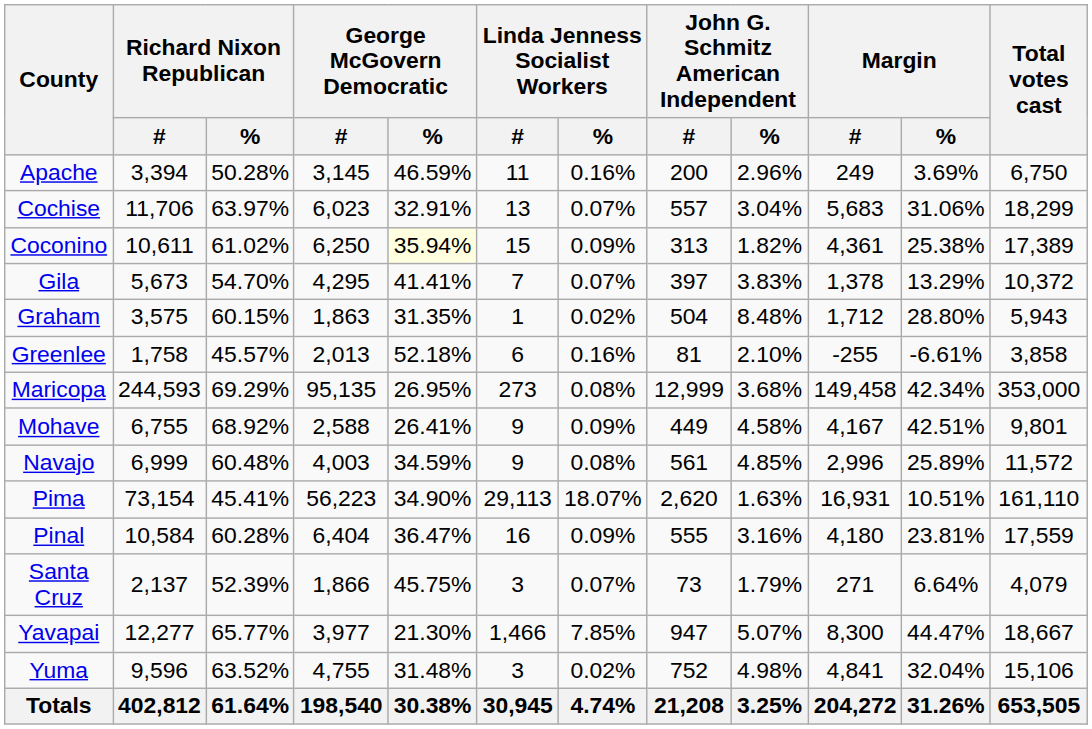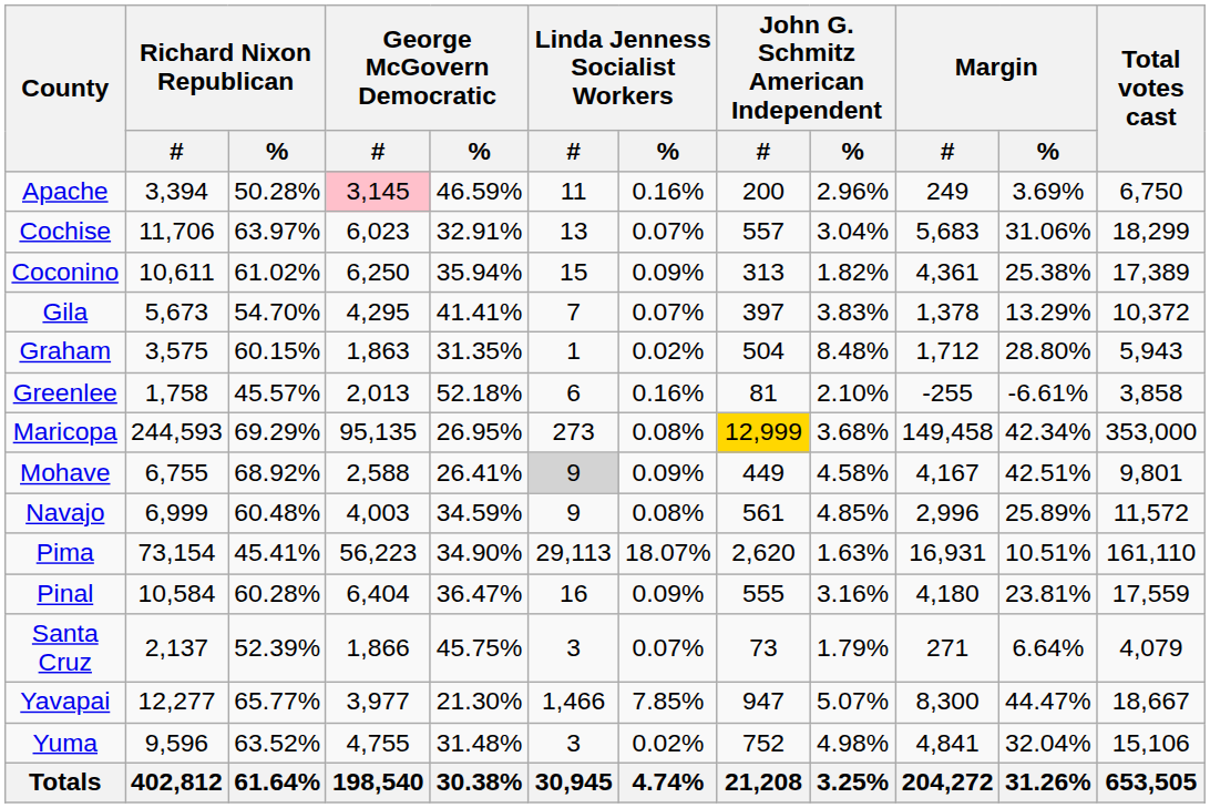Apache | George McGovern Democratic / #: no background -> pink background
Coconino | George McGovern Democratic / %: lightyellow background -> no background
Maricopa | John G. Schmitz American Independent / #: no background -> gold background
Mohave | Linda Jenness Socialist Workers / #: no background -> lightgrey background
